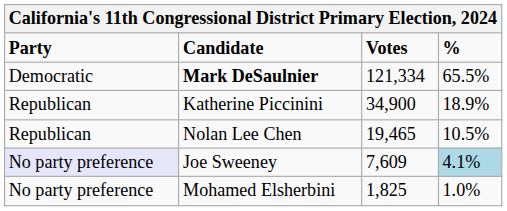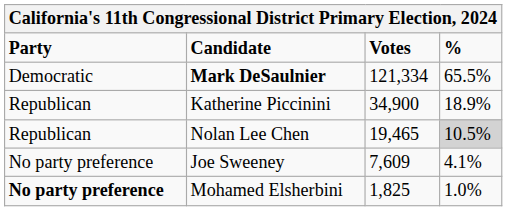Nolan Lee Chen | %: no background -> lightgrey background
Joe Sweeney | Party: lavender background -> no background
Joe Sweeney | %: lightblue background -> no background
Mohamed Elsherbini | Party: normal -> bold
